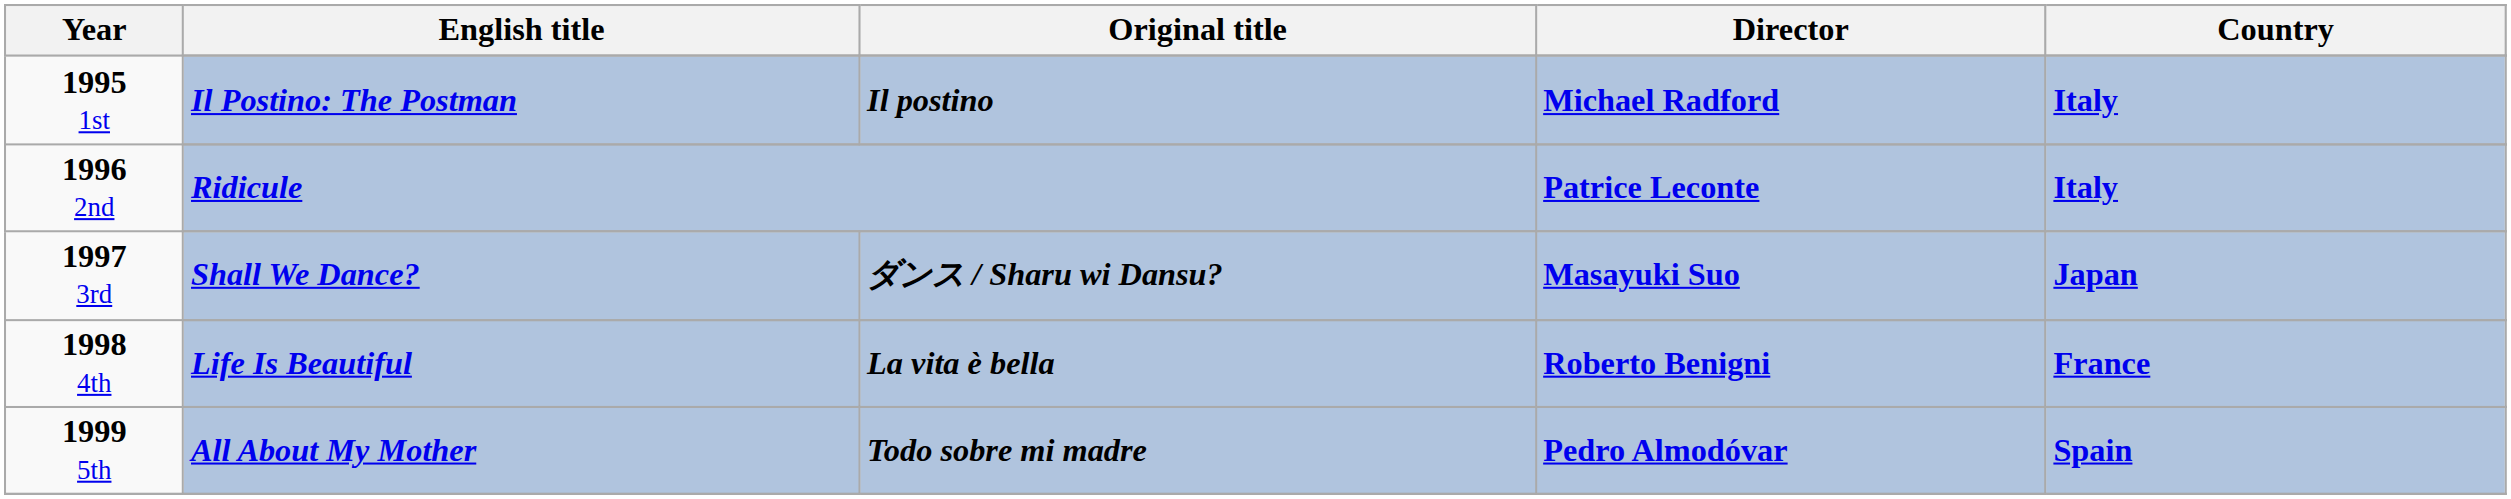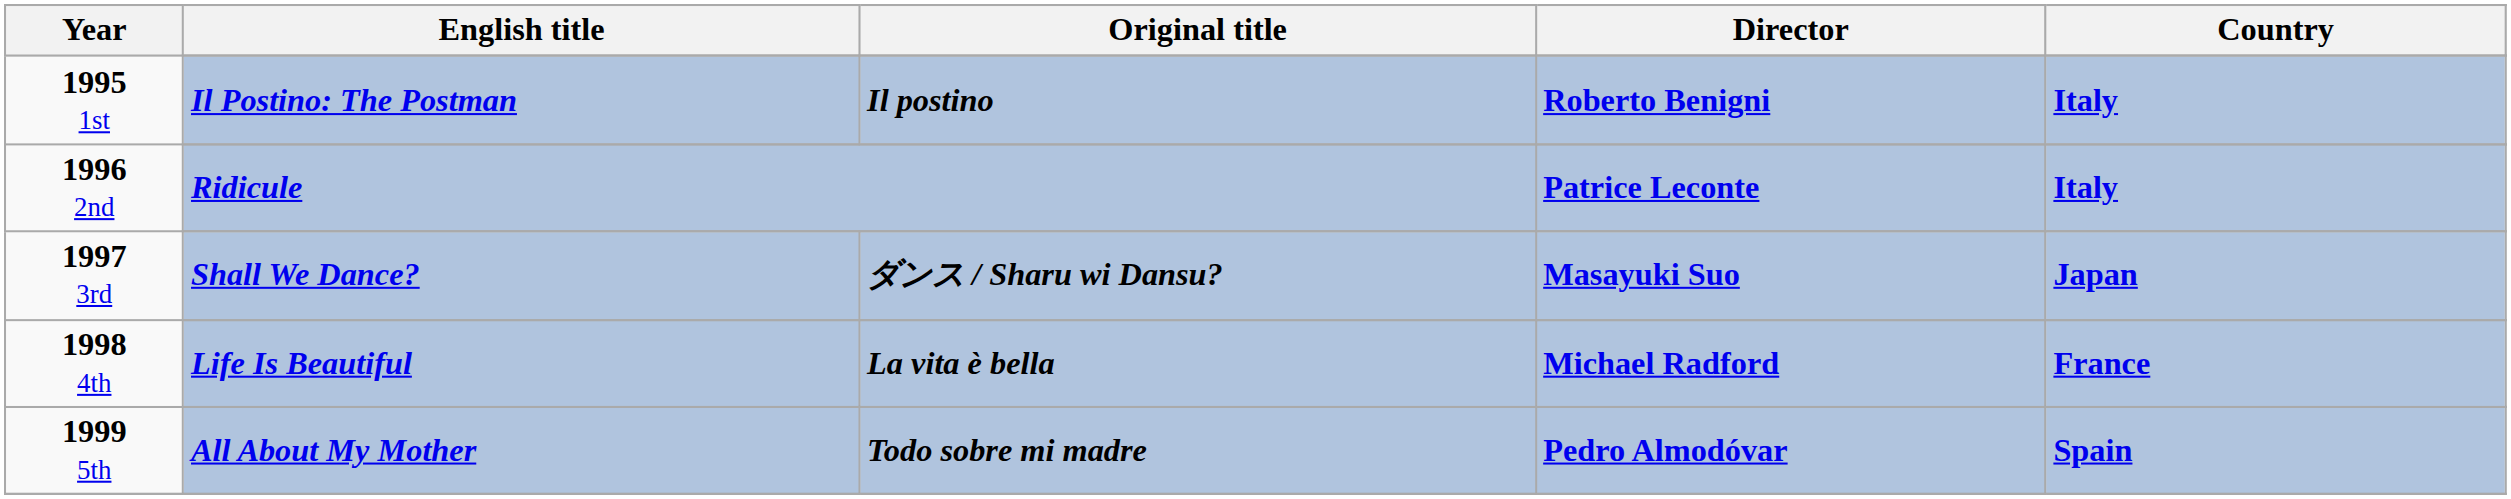Il Postino: The Postman | Director: Michael Radford -> Roberto Benigni
Life Is Beautiful | Director: Roberto Benigni -> Michael Radford
